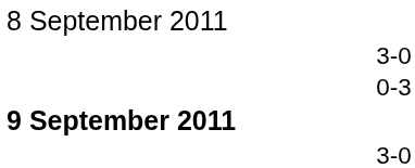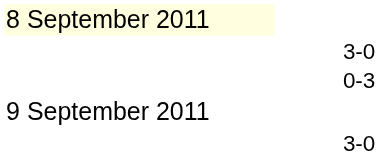8 September 2011 | column 1: no background -> lightyellow background
9 September 2011 | column 1: bold -> normal
